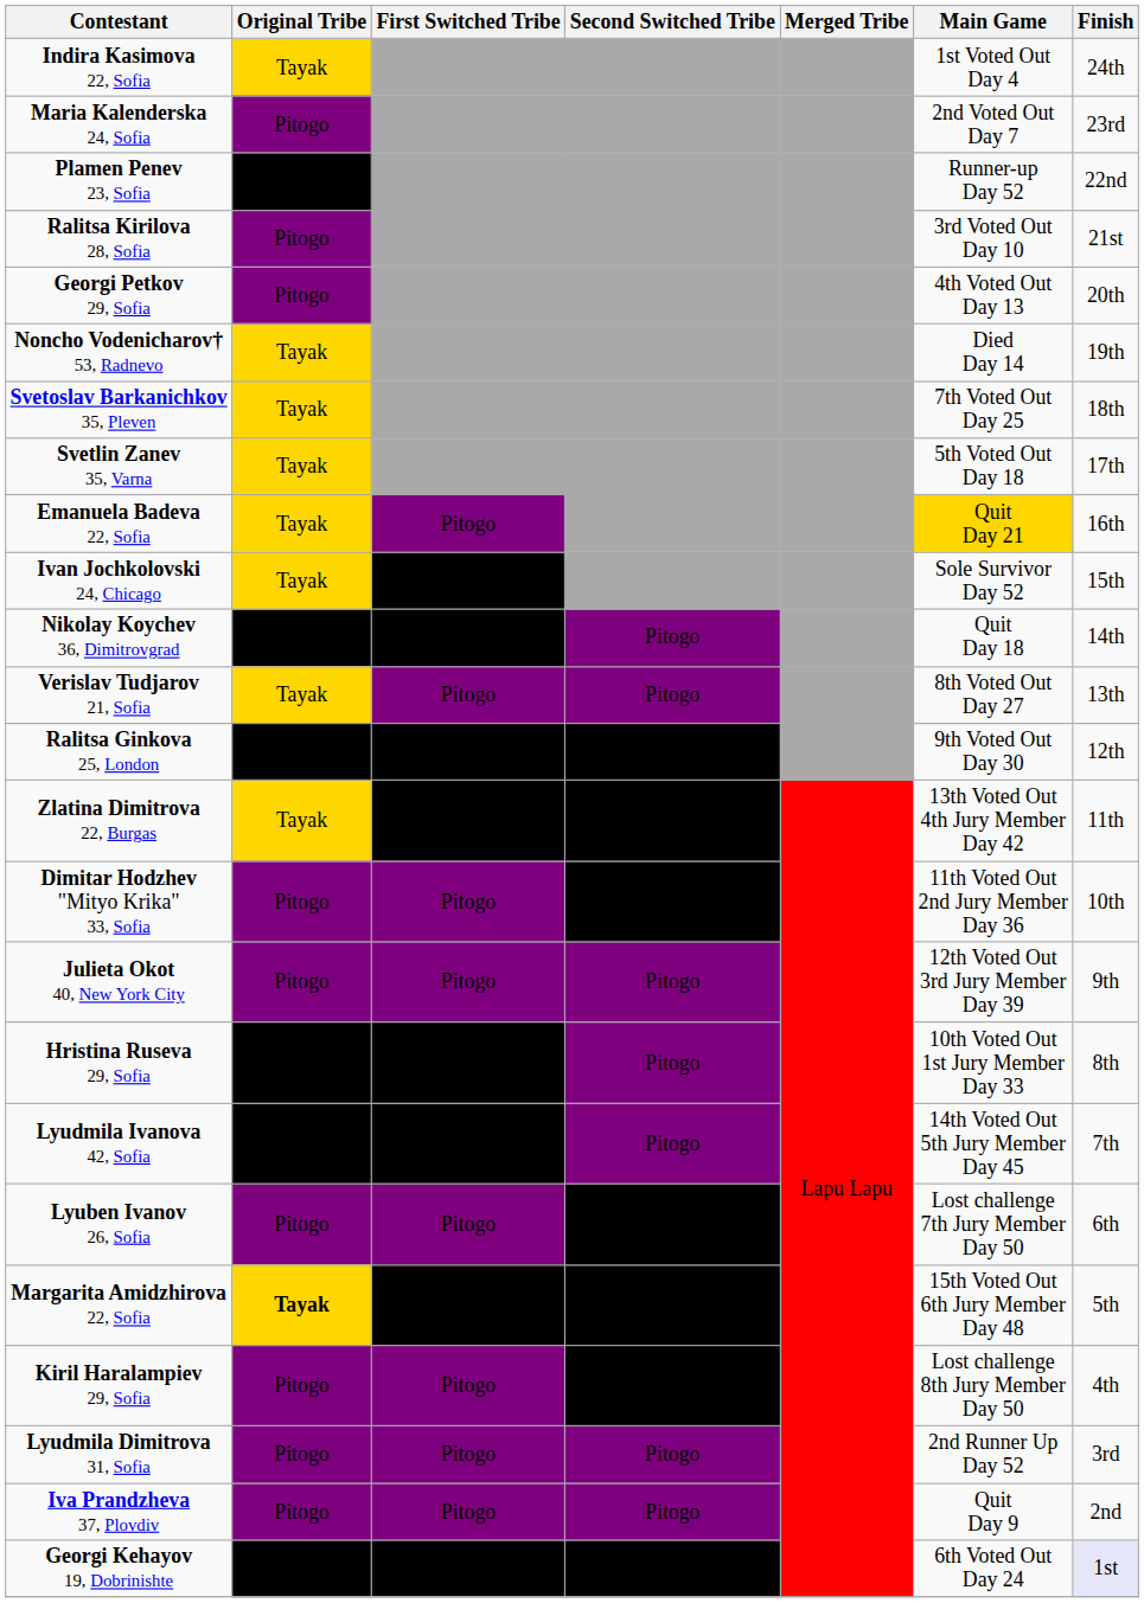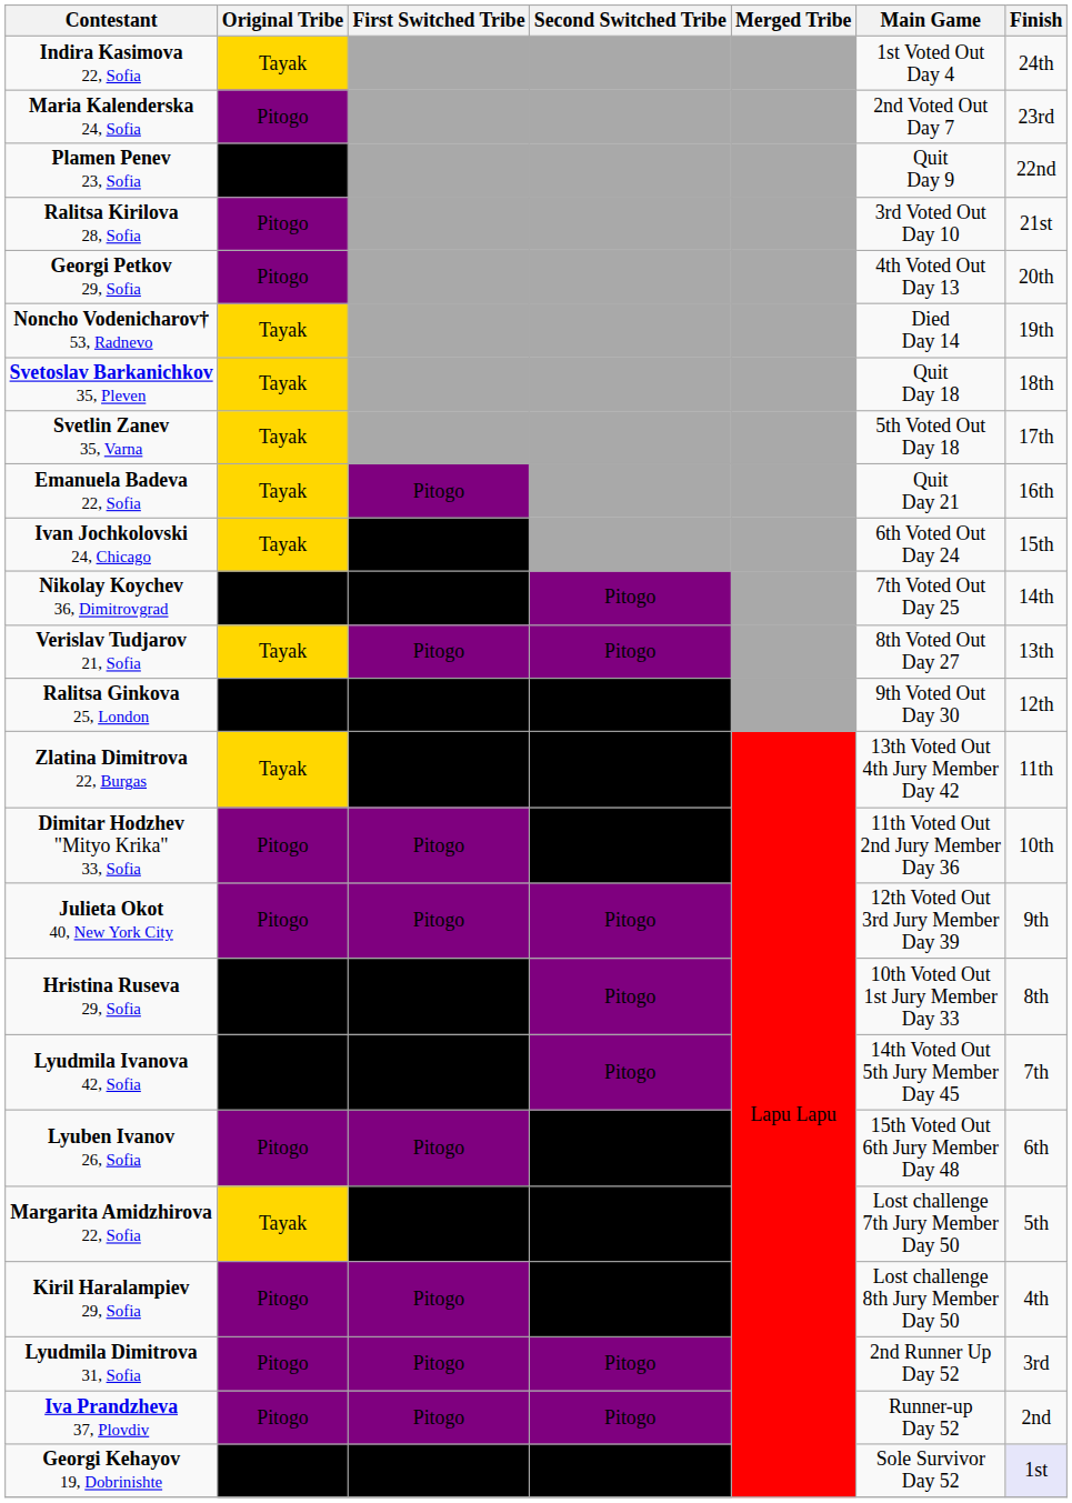Plamen Penev 23, Sofia | Main Game: Runner-up Day 52 -> Quit Day 9
Svetoslav Barkanichkov 35, Pleven | Main Game: 7th Voted Out Day 25 -> Quit Day 18
Emanuela Badeva 22, Sofia | Main Game: gold background -> no background
Ivan Jochkolovski 24, Chicago | Main Game: Sole Survivor Day 52 -> 6th Voted Out Day 24
Nikolay Koychev 36, Dimitrovgrad | Main Game: Quit Day 18 -> 7th Voted Out Day 25
Lyuben Ivanov 26, Sofia | Main Game: Lost challenge 7th Jury Member Day 50 -> 15th Voted Out 6th Jury Member Day 48
Margarita Amidzhirova 22, Sofia | Original Tribe: bold -> normal
Margarita Amidzhirova 22, Sofia | Main Game: 15th Voted Out 6th Jury Member Day 48 -> Lost challenge 7th Jury Member Day 50
Iva Prandzheva 37, Plovdiv | Main Game: Quit Day 9 -> Runner-up Day 52
Georgi Kehayov 19, Dobrinishte | Main Game: 6th Voted Out Day 24 -> Sole Survivor Day 52
